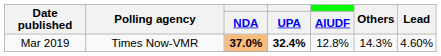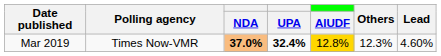Mar 2019 | AIUDF: no background -> gold background
Mar 2019 | Others: 14.3% -> 12.3%
